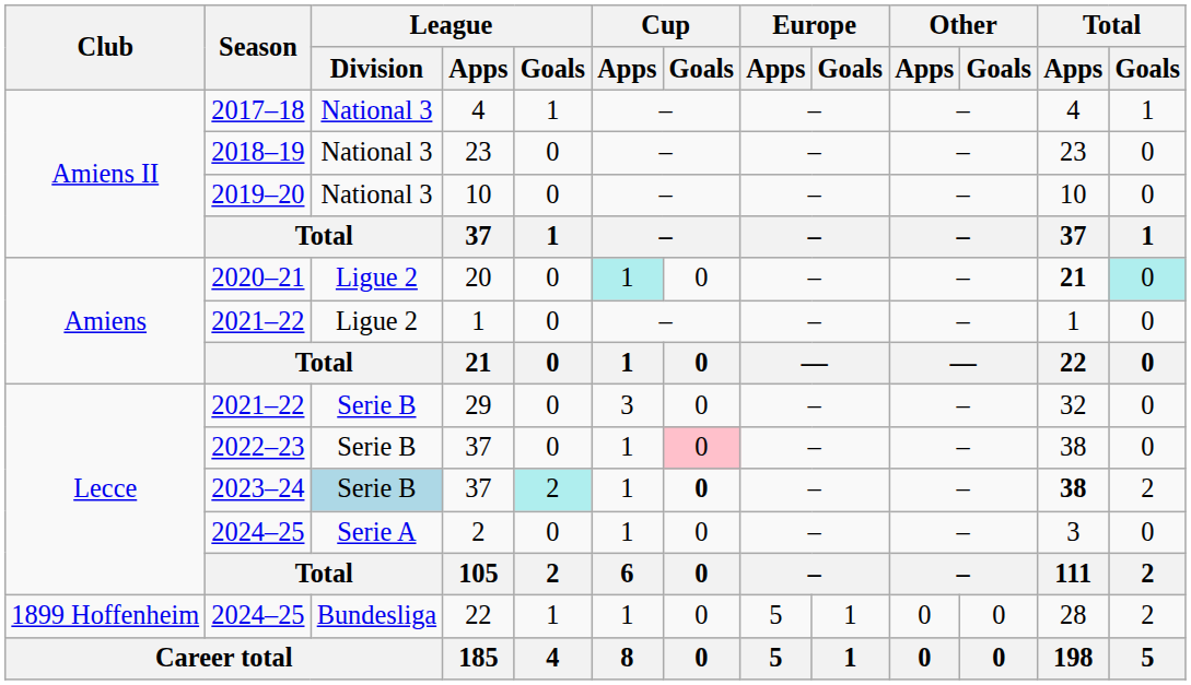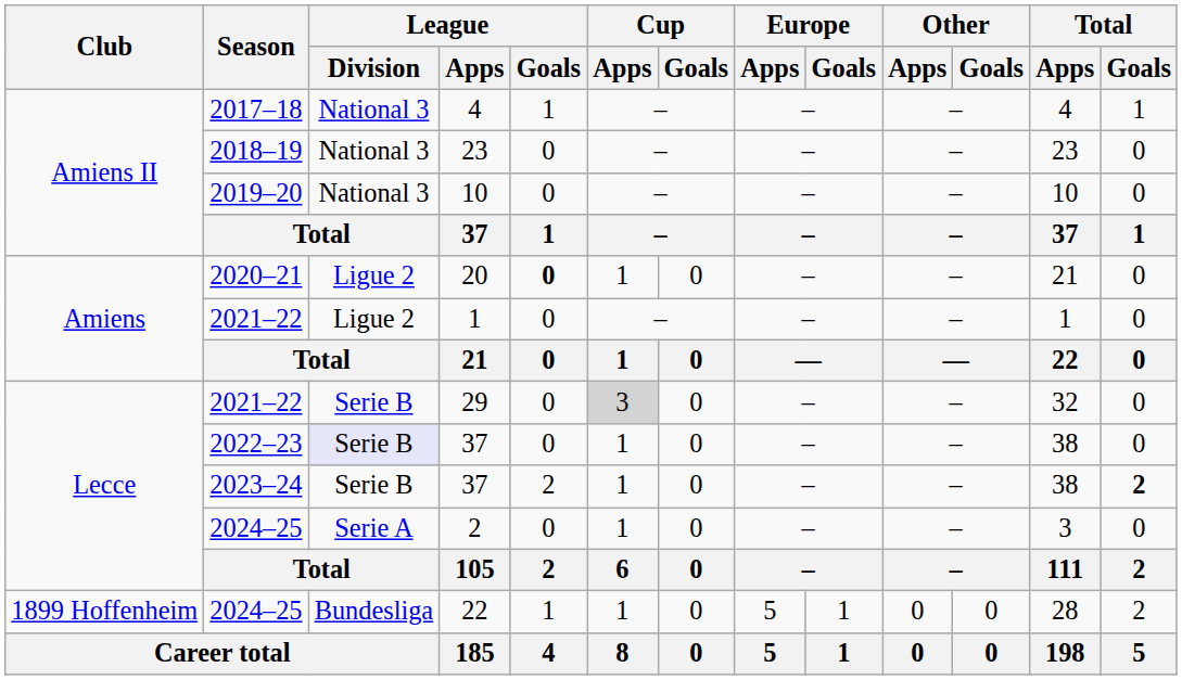20 | League / Goals: normal -> bold
20 | Cup / Apps: paleturquoise background -> no background
20 | Total / Apps: bold -> normal
20 | Total / Goals: paleturquoise background -> no background
29 | Cup / Apps: no background -> lightgrey background
2022–23 / 37 | League / Division: no background -> lavender background
2022–23 / 37 | Cup / Goals: pink background -> no background
2023–24 / 37 | League / Division: lightblue background -> no background
2023–24 / 37 | League / Goals: paleturquoise background -> no background
2023–24 / 37 | Cup / Goals: bold -> normal
2023–24 / 37 | Total / Apps: bold -> normal
2023–24 / 37 | Total / Goals: normal -> bold
